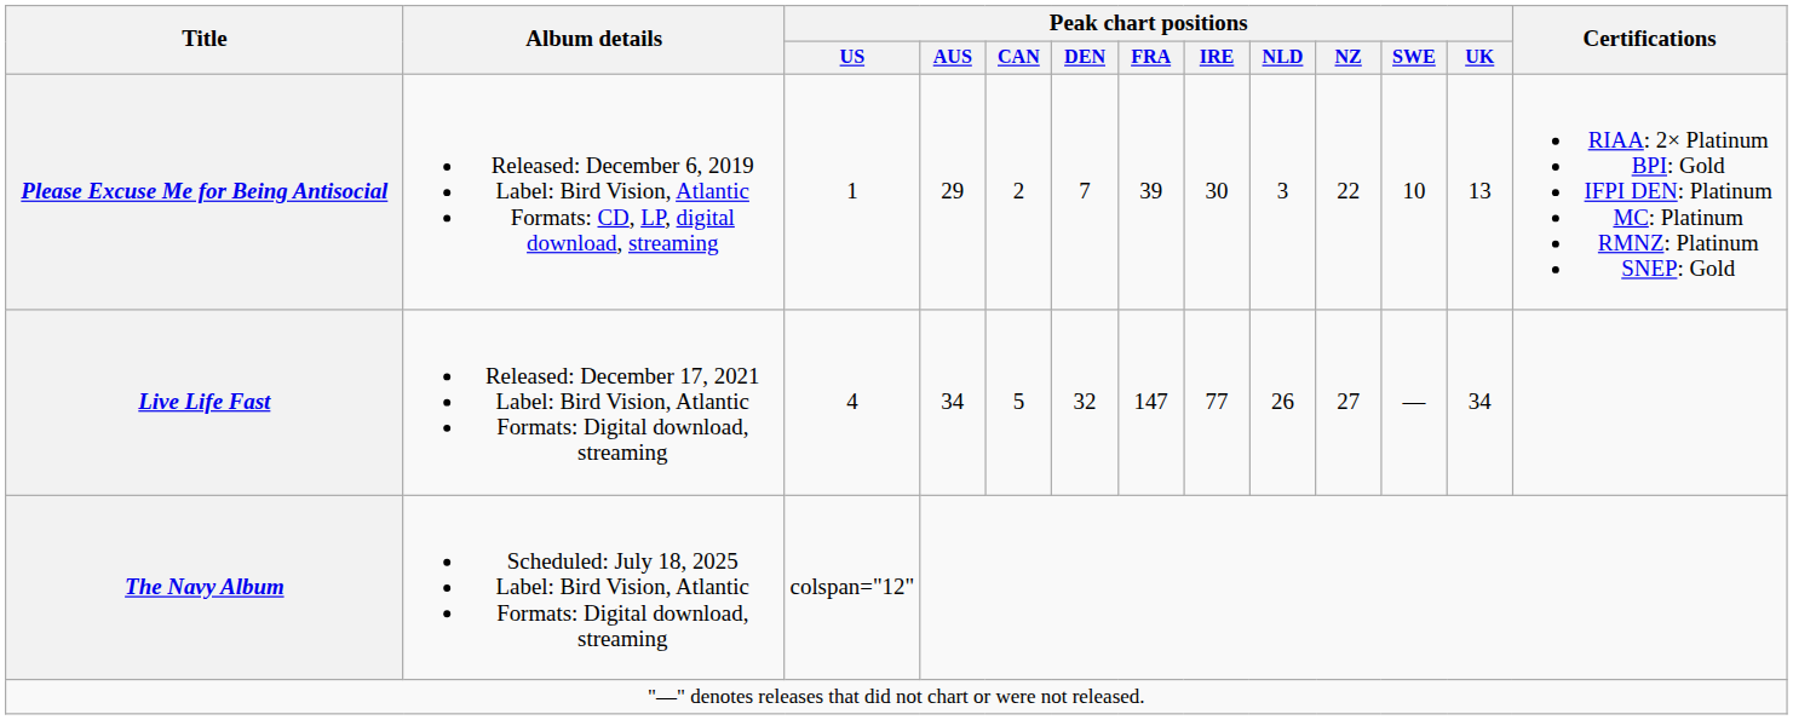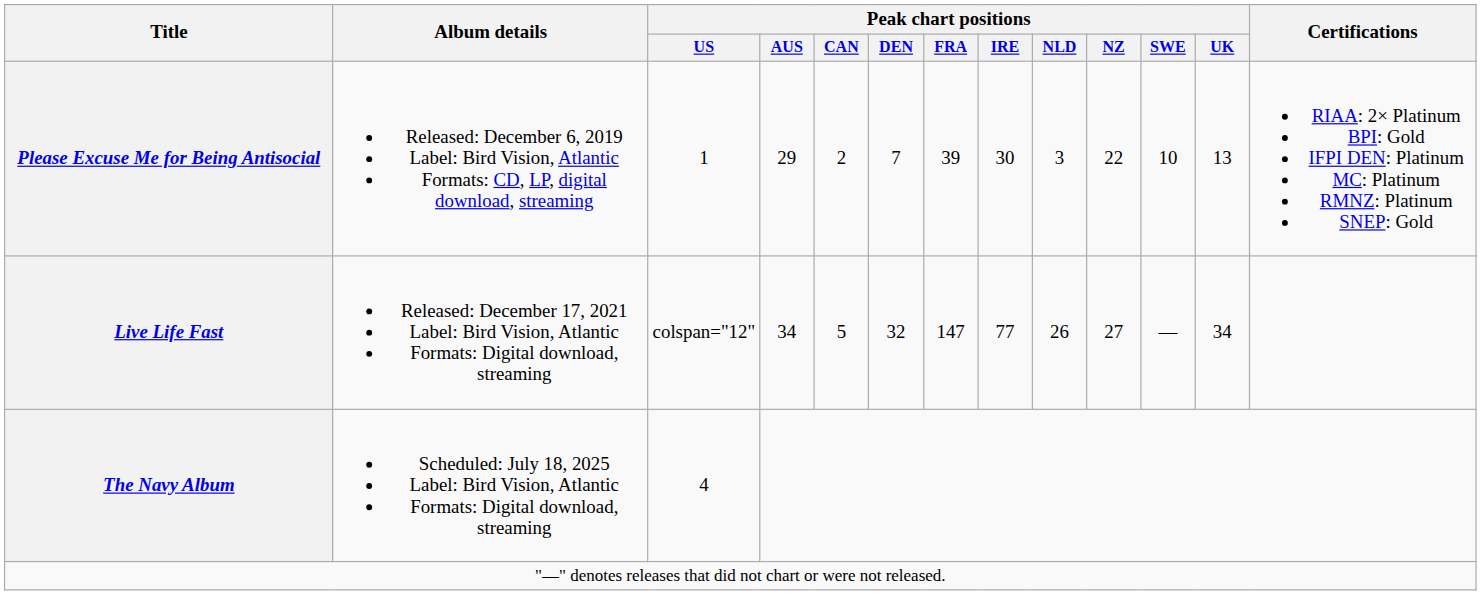Live Life Fast | Peak chart positions / US: 4 -> colspan="12"
The Navy Album | Peak chart positions / US: colspan="12" -> 4
